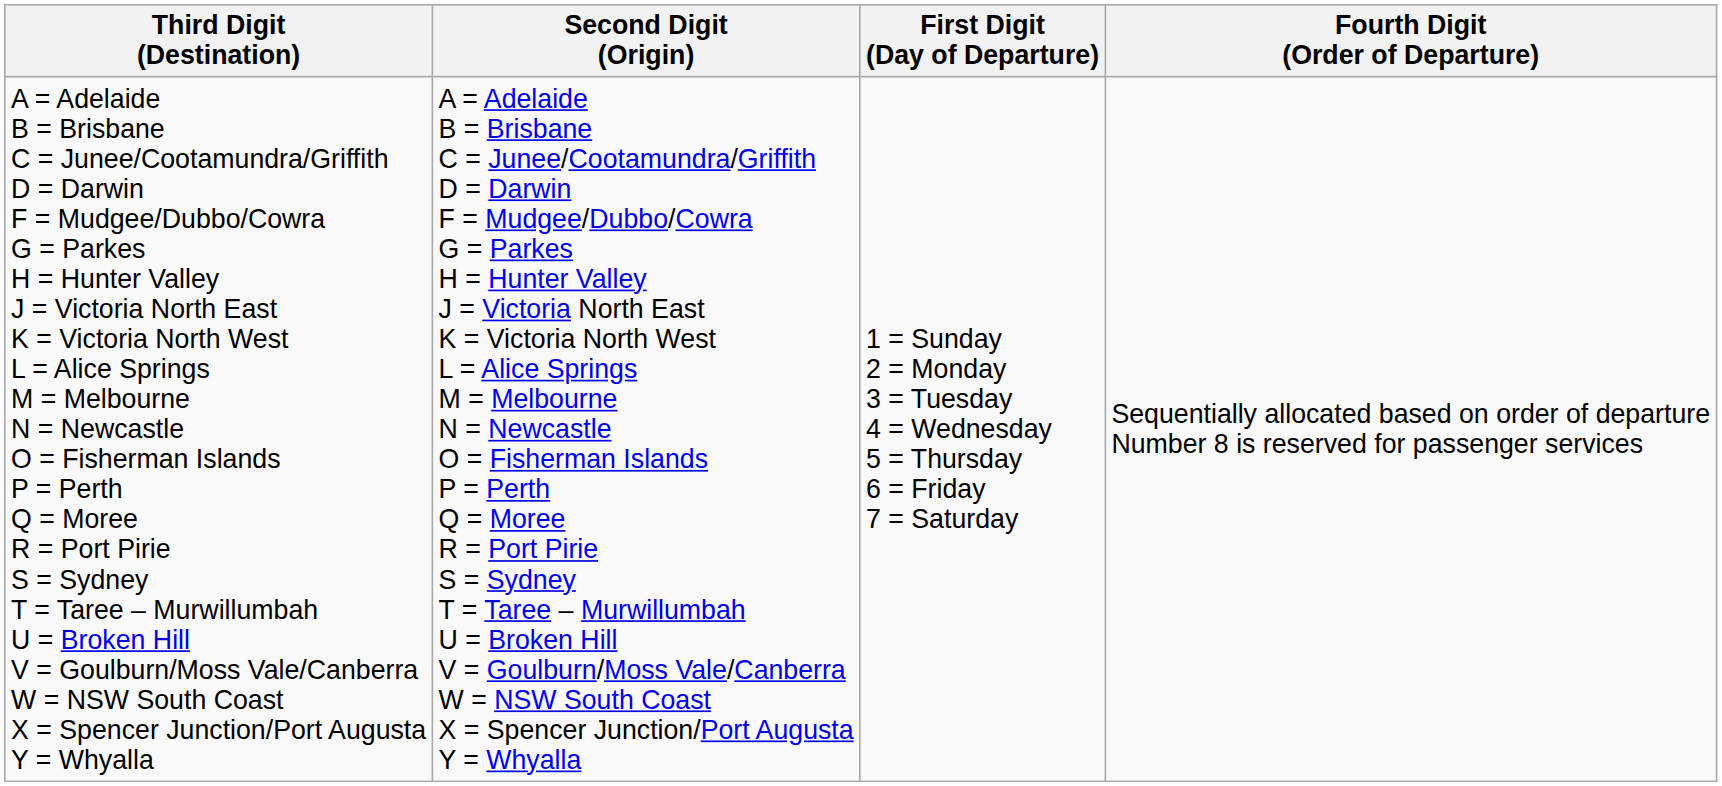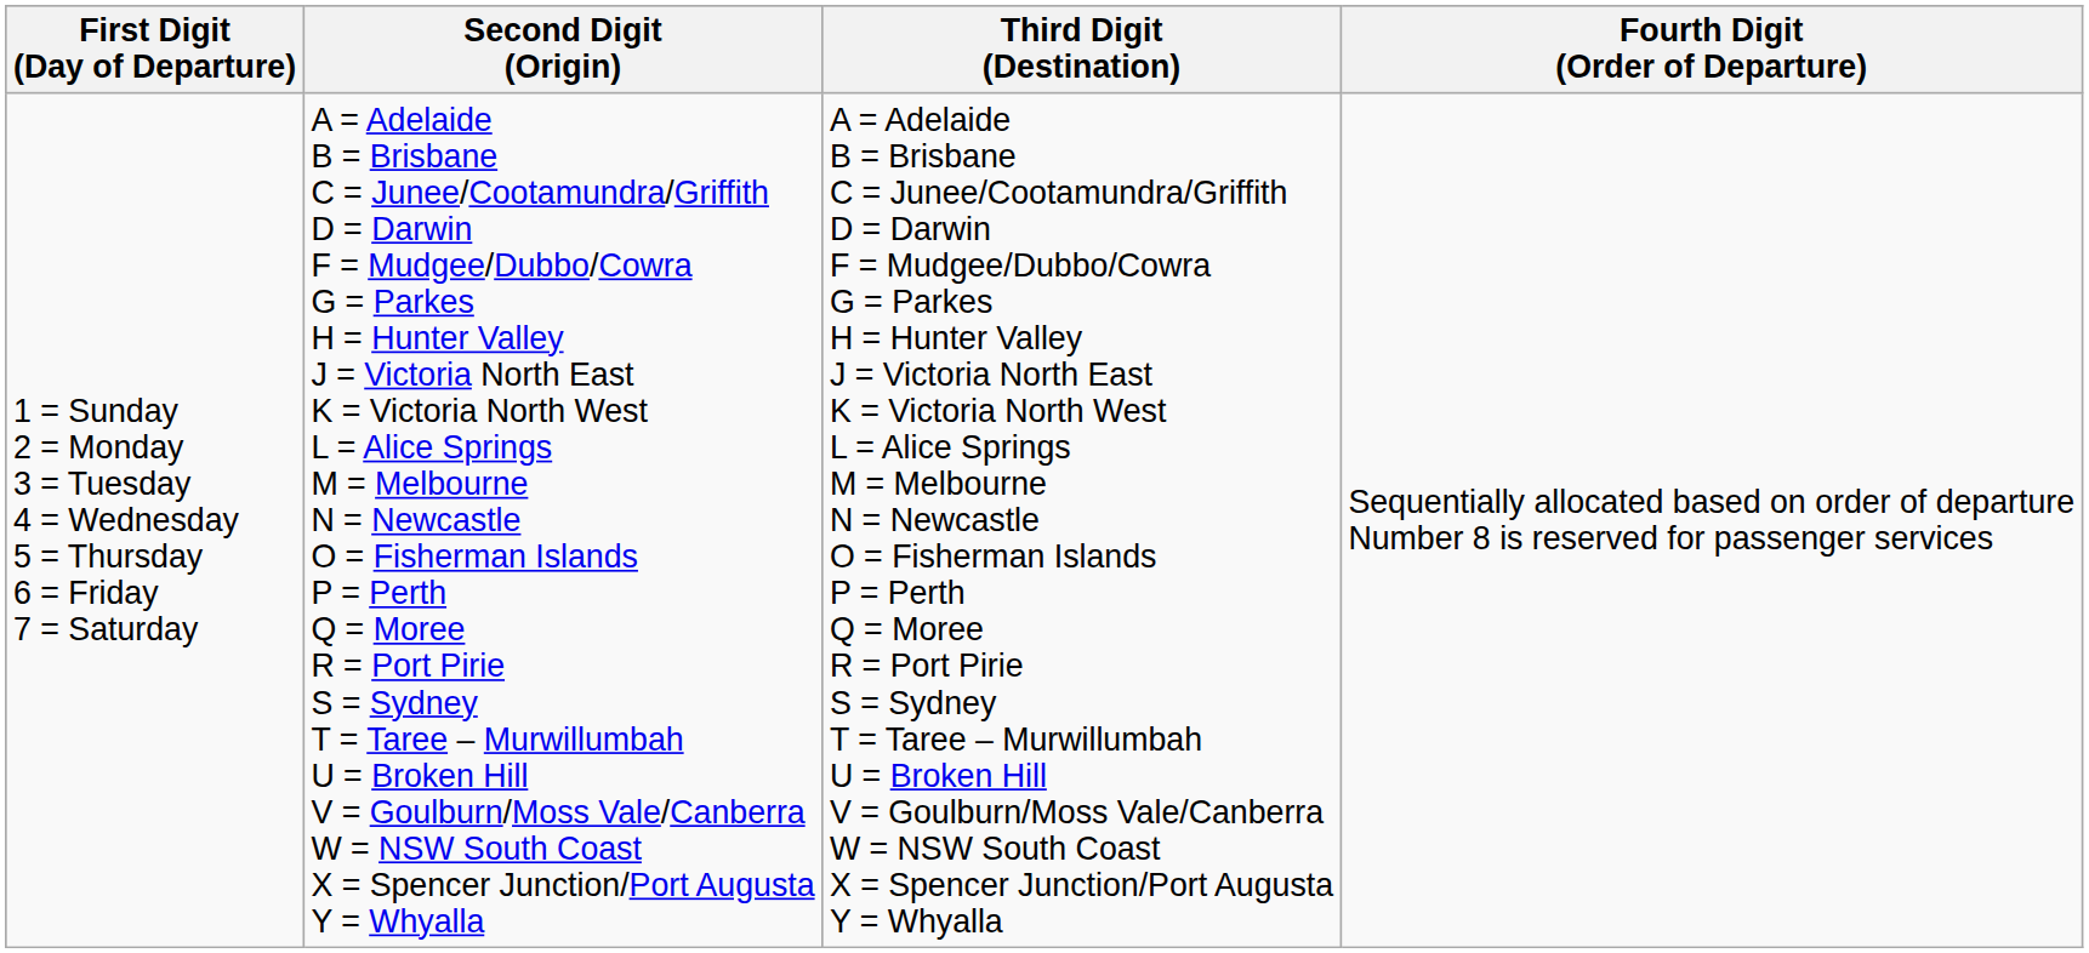columns swapped: First Digit (Day of Departure) <-> Third Digit (Destination)
